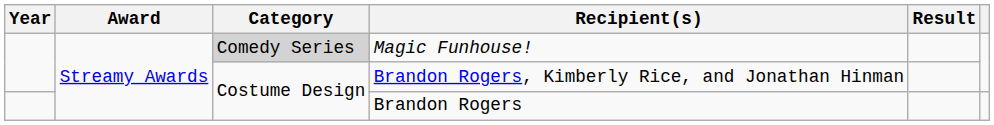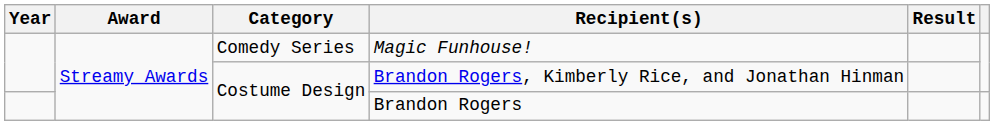Magic Funhouse! | Category: lightgrey background -> no background
